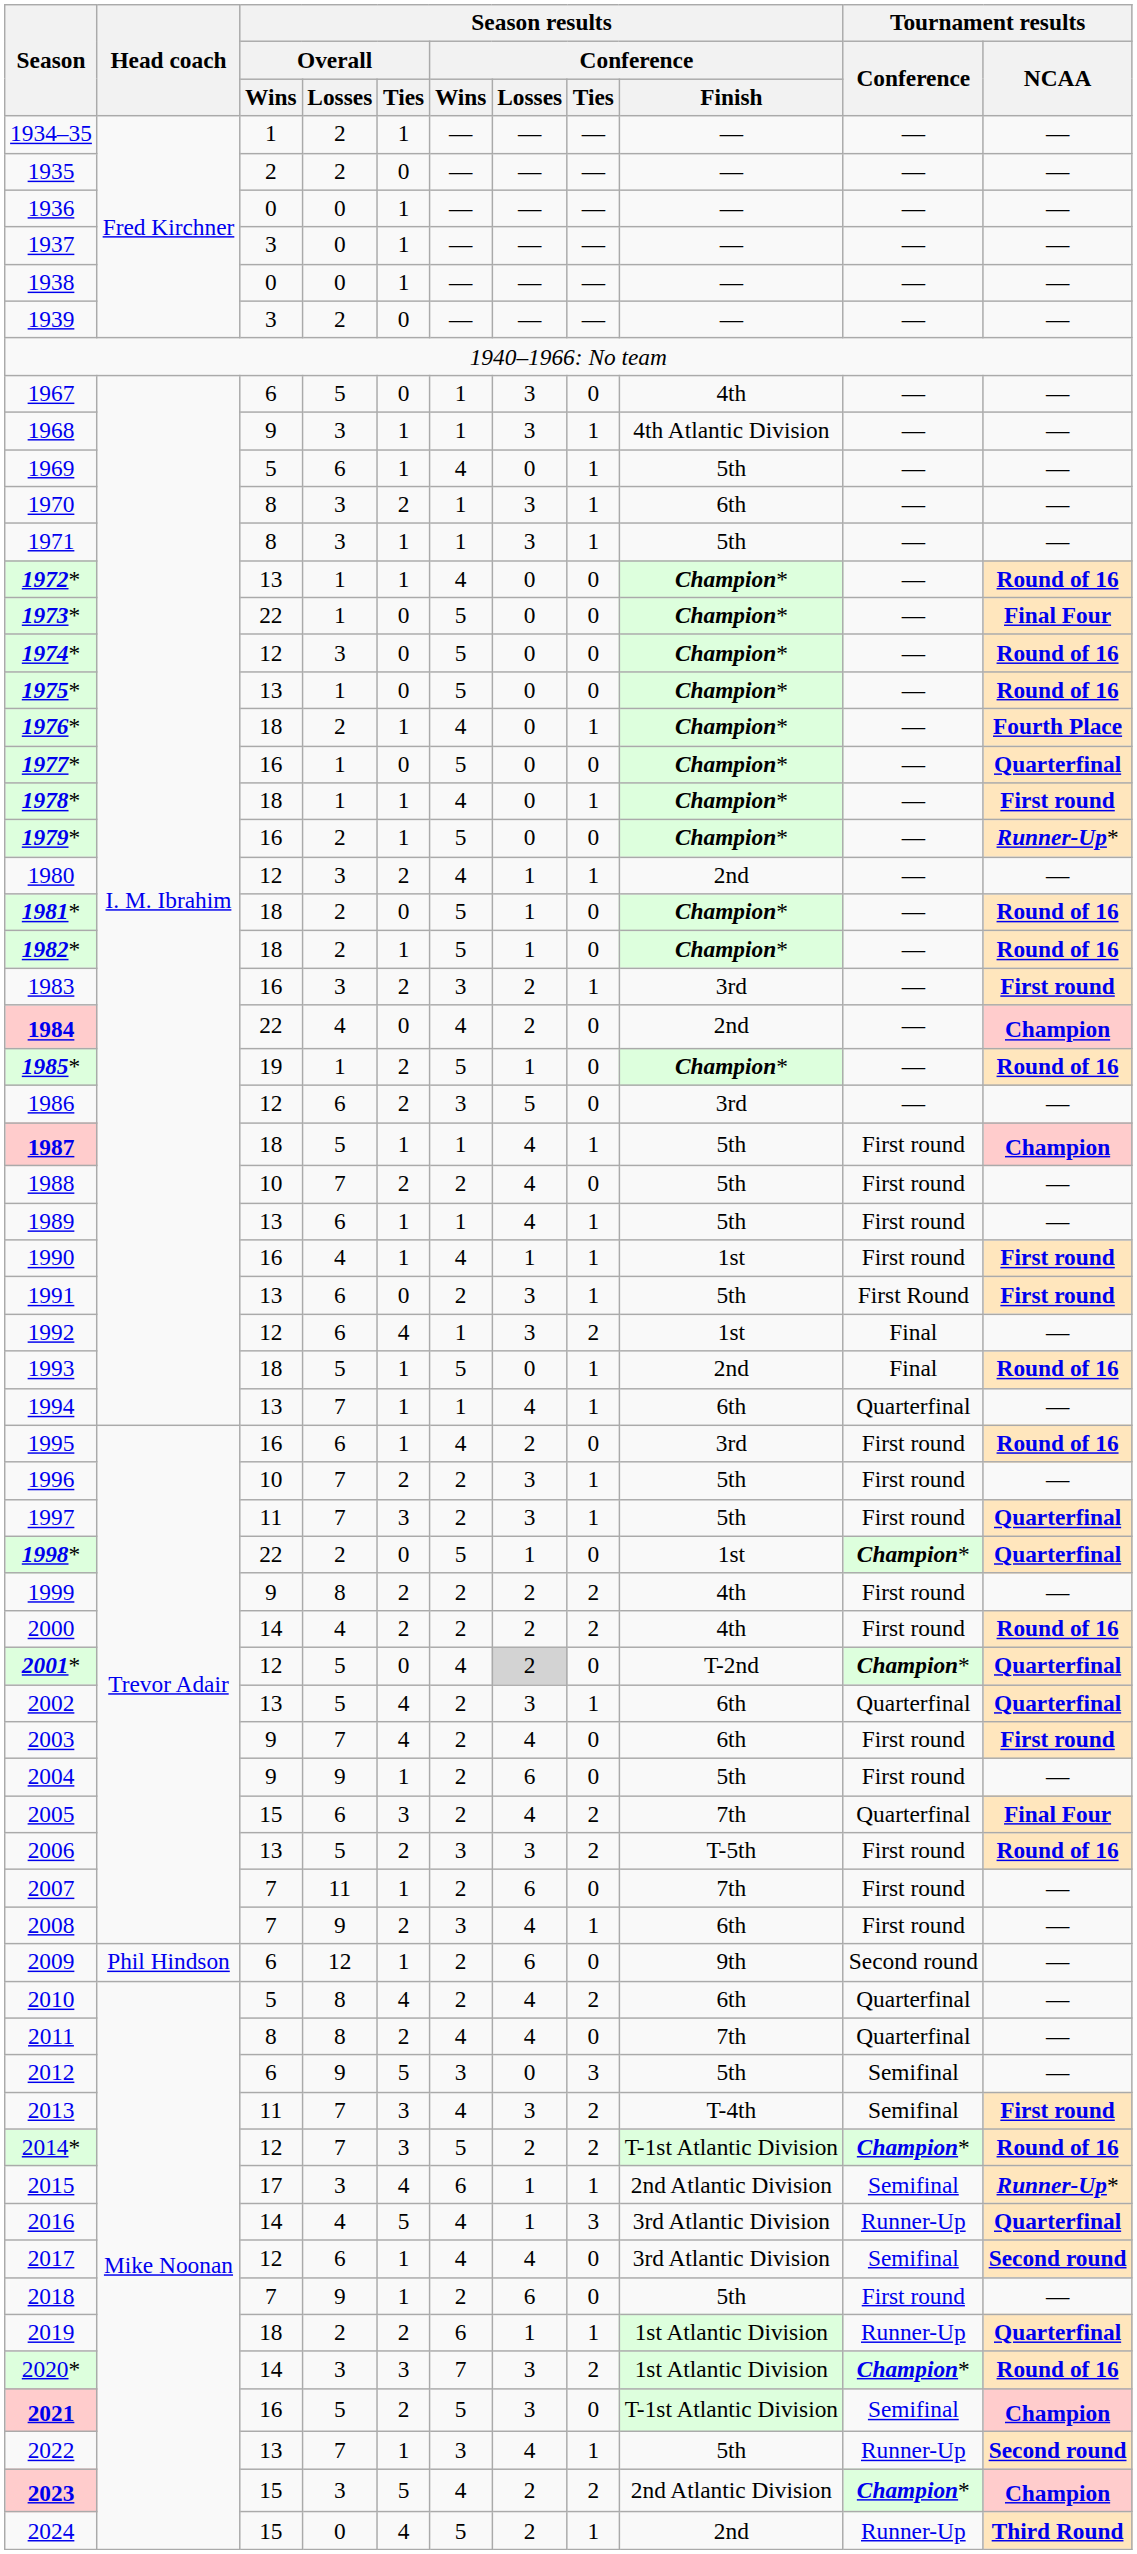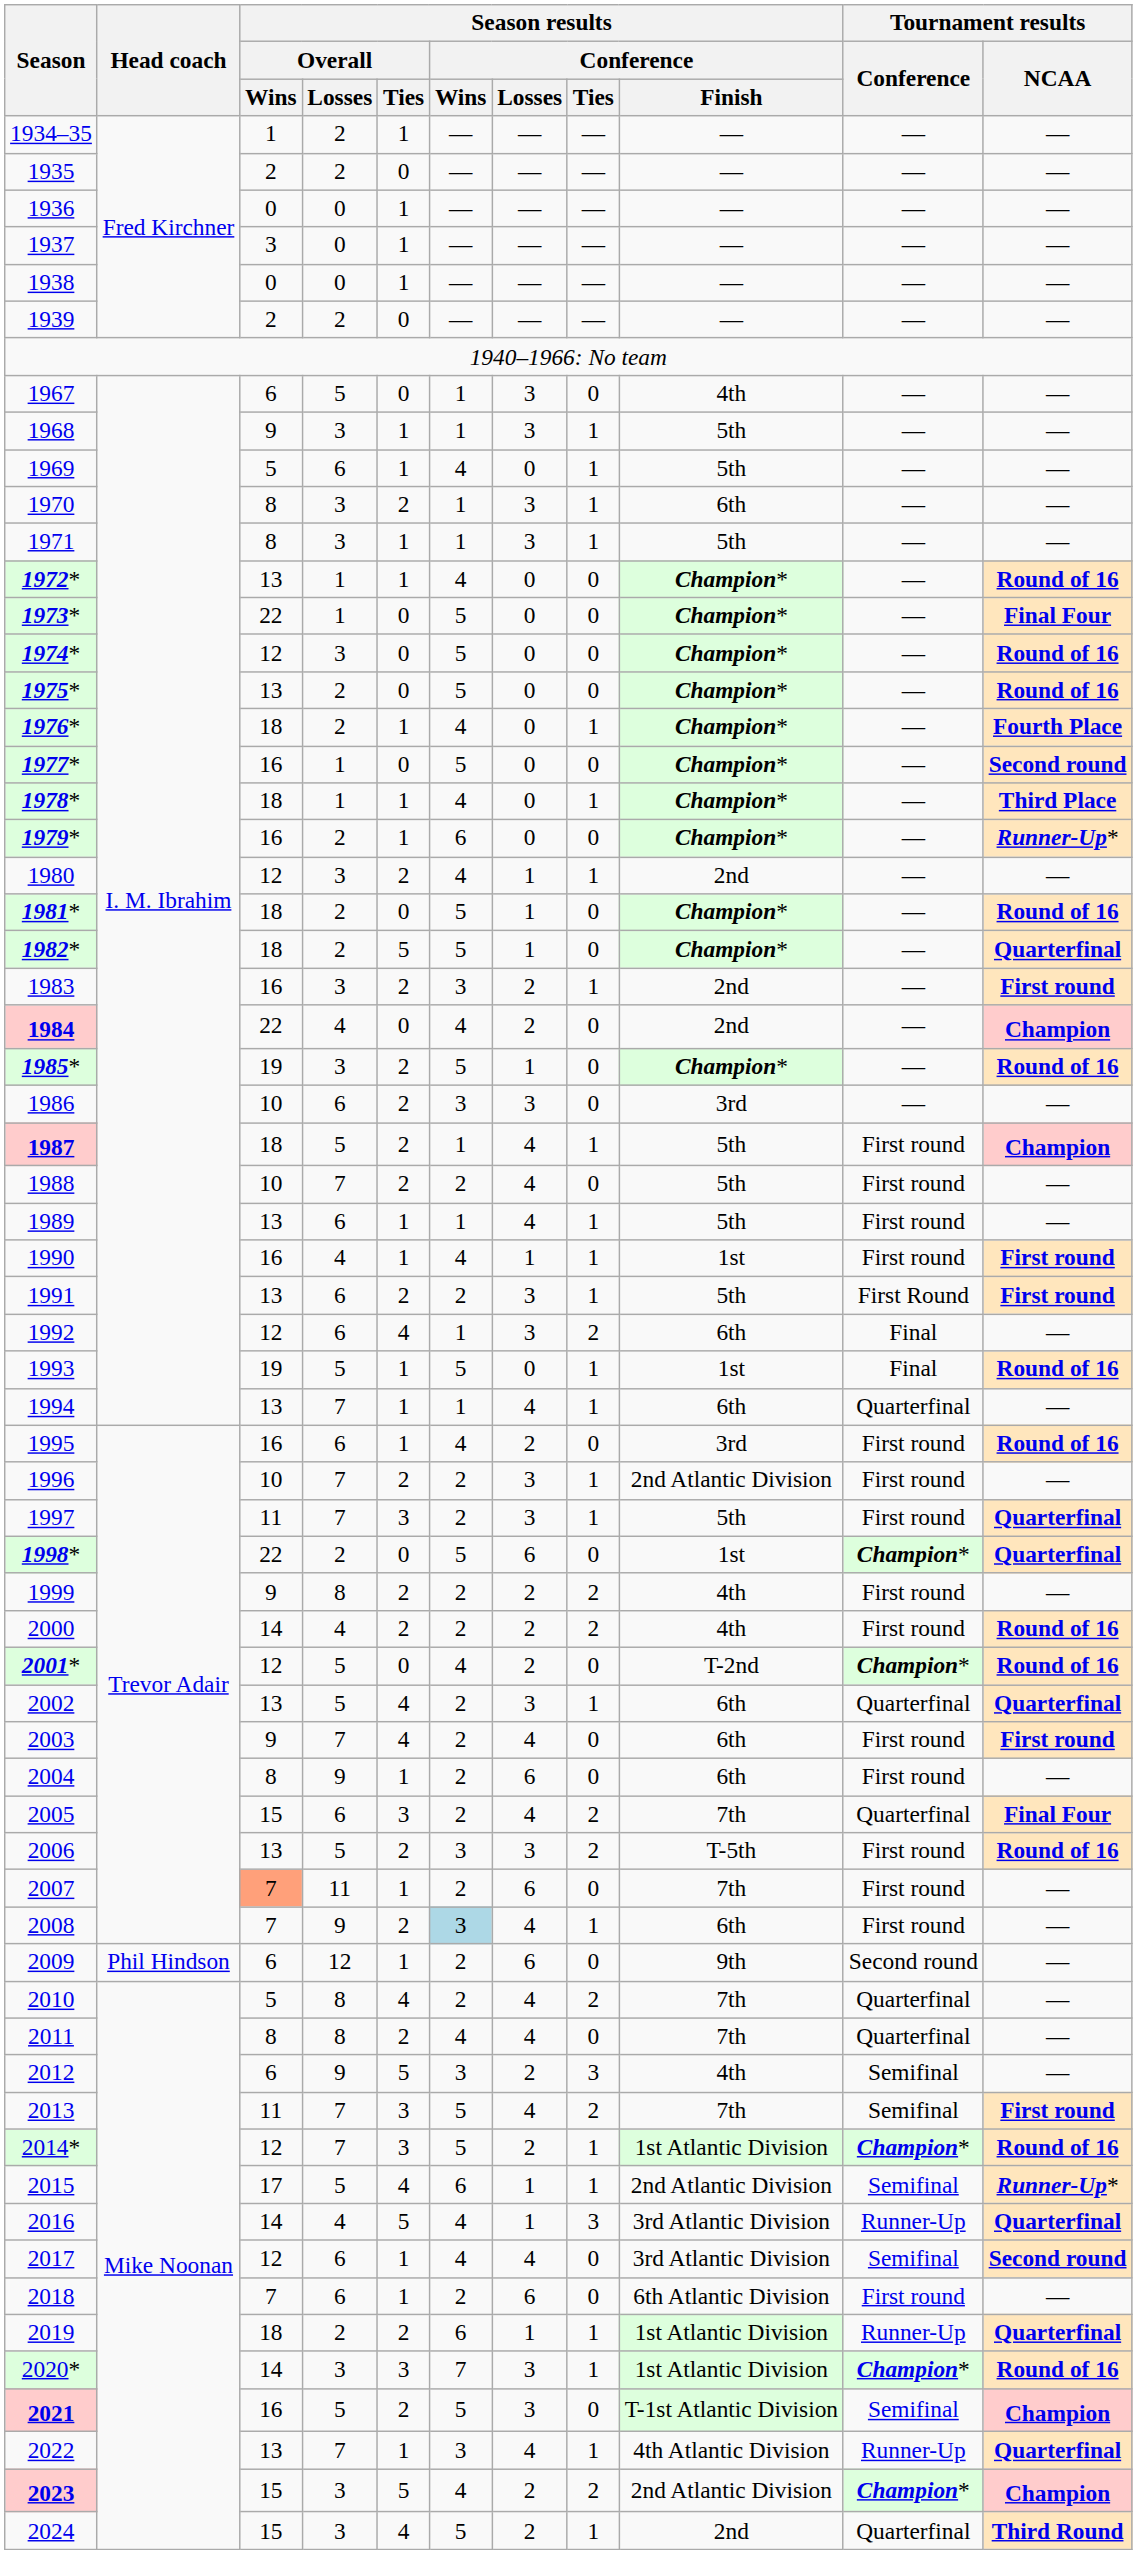1939 | Season results / Overall / Wins: 3 -> 2
1968 | Season results / Conference / Finish: 4th Atlantic Division -> 5th
1975* | Season results / Overall / Losses: 1 -> 2
1977* | Tournament results / NCAA: Quarterfinal -> Second round
1978* | Tournament results / NCAA: First round -> Third Place
1979* | Season results / Conference / Wins: 5 -> 6
1982* | Season results / Overall / Ties: 1 -> 5
1982* | Tournament results / NCAA: Round of 16 -> Quarterfinal
1983 | Season results / Conference / Finish: 3rd -> 2nd
1985* | Season results / Overall / Losses: 1 -> 3
1986 | Season results / Overall / Wins: 12 -> 10
1986 | Season results / Conference / Losses: 5 -> 3
1987 | Season results / Overall / Ties: 1 -> 2
1991 | Season results / Overall / Ties: 0 -> 2
1992 | Season results / Conference / Finish: 1st -> 6th
1993 | Season results / Overall / Wins: 18 -> 19
1993 | Season results / Conference / Finish: 2nd -> 1st
1996 | Season results / Conference / Finish: 5th -> 2nd Atlantic Division
1998* | Season results / Conference / Losses: 1 -> 6
2001* | Season results / Conference / Losses: lightgrey background -> no background
2001* | Tournament results / NCAA: Quarterfinal -> Round of 16
2004 | Season results / Overall / Wins: 9 -> 8
2004 | Season results / Conference / Finish: 5th -> 6th
2007 | Season results / Overall / Wins: no background -> lightsalmon background
2008 | Season results / Conference / Wins: no background -> lightblue background
2010 | Season results / Conference / Finish: 6th -> 7th
2012 | Season results / Conference / Losses: 0 -> 2
2012 | Season results / Conference / Finish: 5th -> 4th
2013 | Season results / Conference / Wins: 4 -> 5
2013 | Season results / Conference / Losses: 3 -> 4
2013 | Season results / Conference / Finish: T-4th -> 7th
2014* | Season results / Conference / Ties: 2 -> 1
2014* | Season results / Conference / Finish: T-1st Atlantic Division -> 1st Atlantic Division
2015 | Season results / Overall / Losses: 3 -> 5
2018 | Season results / Overall / Losses: 9 -> 6
2018 | Season results / Conference / Finish: 5th -> 6th Atlantic Division
2020* | Season results / Conference / Ties: 2 -> 1
2022 | Season results / Conference / Finish: 5th -> 4th Atlantic Division
2022 | Tournament results / NCAA: Second round -> Quarterfinal
2024 | Season results / Overall / Losses: 0 -> 3
2024 | Tournament results / Conference: Runner-Up -> Quarterfinal
